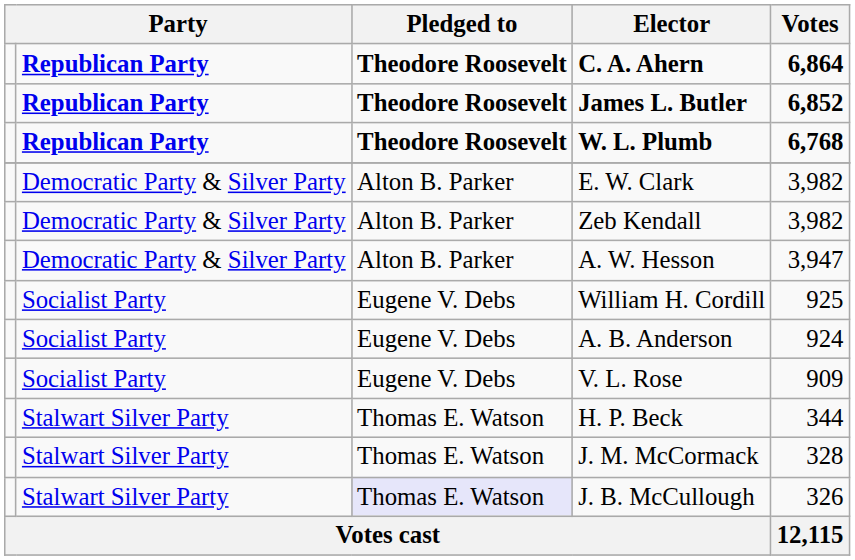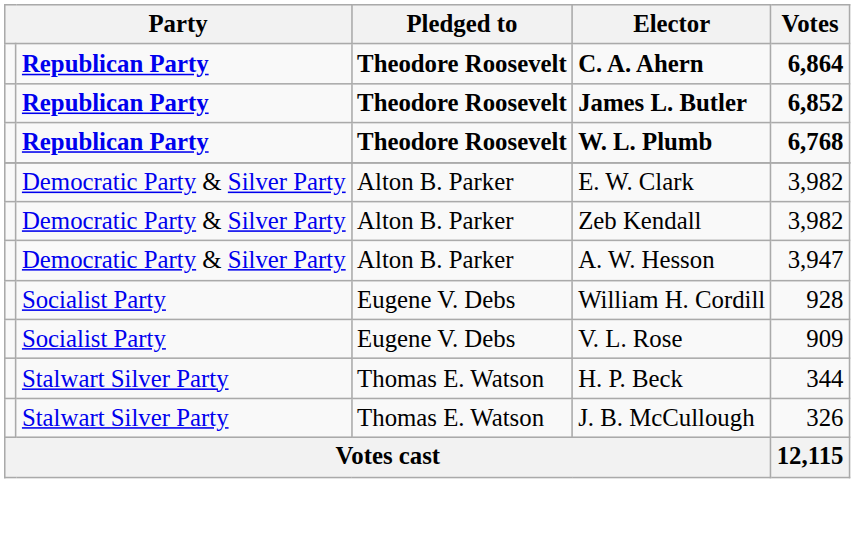William H. Cordill | Votes: 925 -> 928
- row: Socialist Party | Eugene V. Debs | A. B. Anderson | 924
- row: Stalwart Silver Party | Thomas E. Watson | J. M. McCormack | 328
J. B. McCullough | Pledged to: lavender background -> no background
